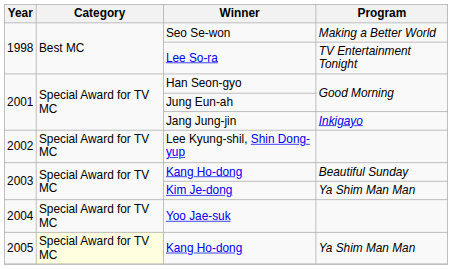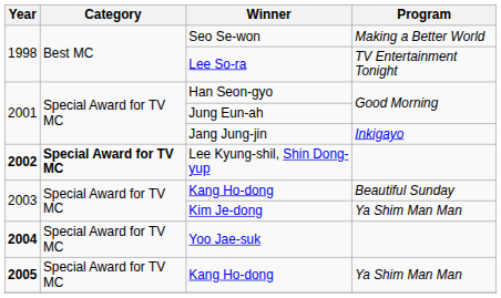Lee Kyung-shil, Shin Dong-yup | Year: normal -> bold
Lee Kyung-shil, Shin Dong-yup | Category: normal -> bold
Yoo Jae-suk | Year: normal -> bold
Kang Ho-dong / Ya Shim Man Man | Year: normal -> bold
Kang Ho-dong / Ya Shim Man Man | Category: lightyellow background -> no background
